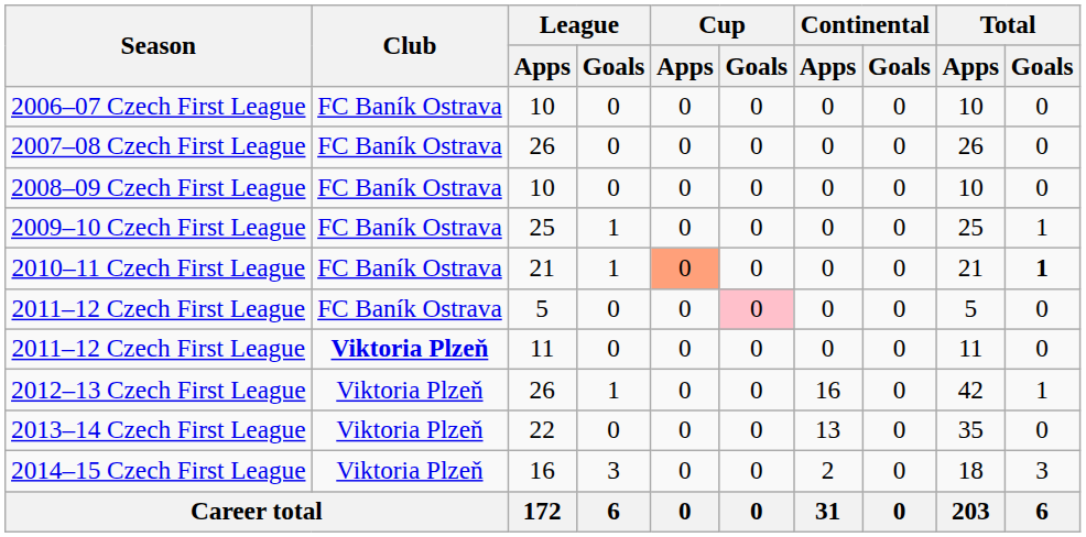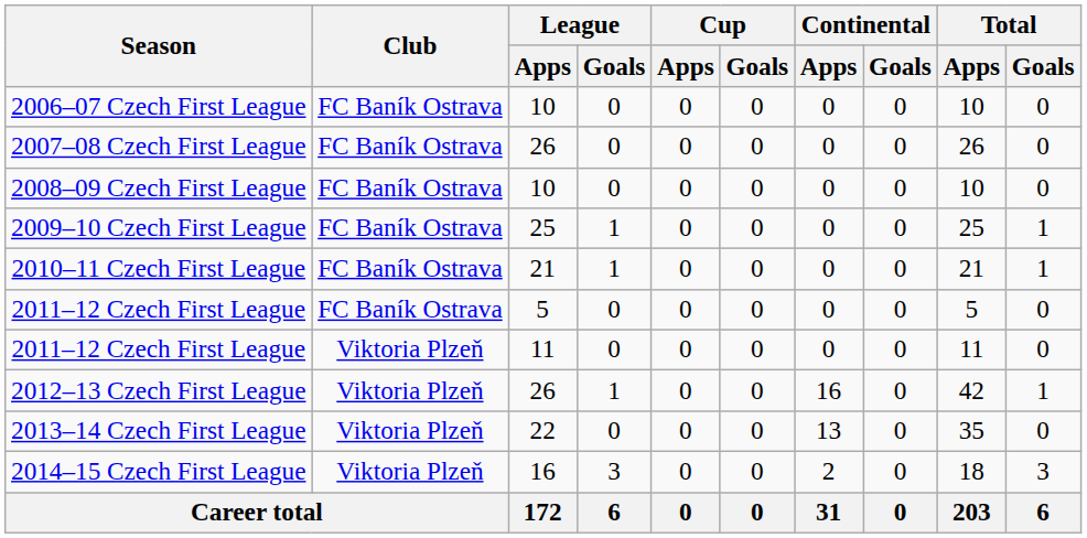2010–11 Czech First League | Cup / Apps: lightsalmon background -> no background
2010–11 Czech First League | Total / Goals: bold -> normal
2011–12 Czech First League / 5 | Cup / Goals: pink background -> no background
2011–12 Czech First League / 11 | Club: bold -> normal
